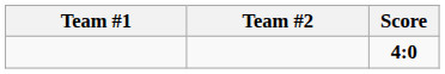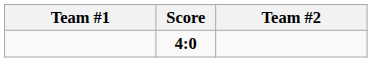columns swapped: Score <-> Team #2
